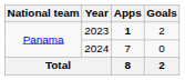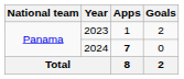2023 | Apps: bold -> normal
2024 | Apps: normal -> bold
